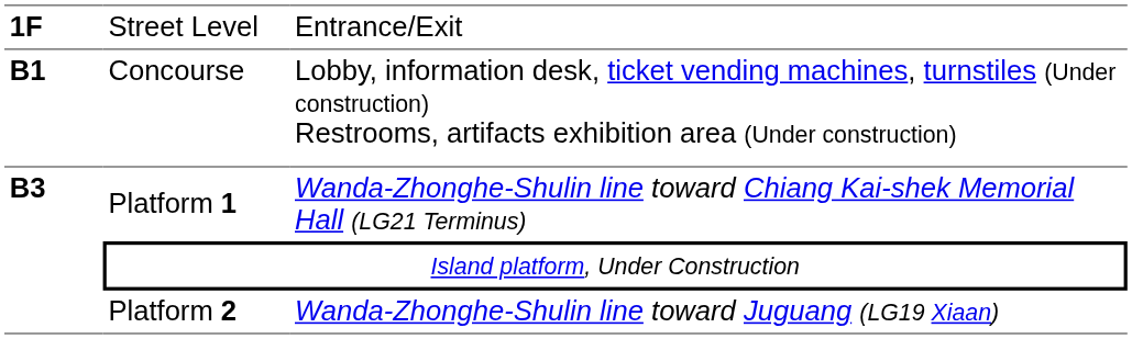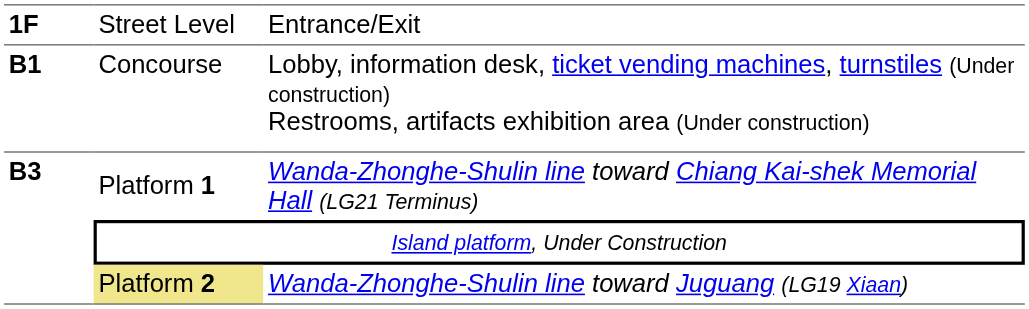Wanda-Zhonghe-Shulin line toward Juguang (LG19 Xiaan) | column 2: no background -> khaki background
